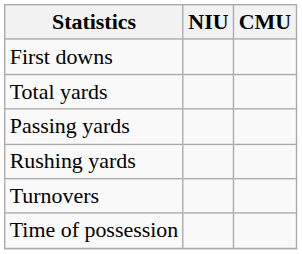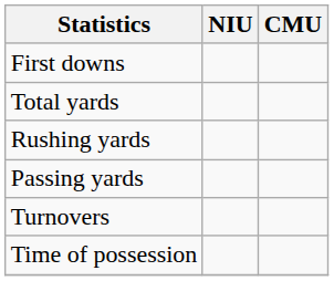rows swapped: Rushing yards <-> Passing yards
